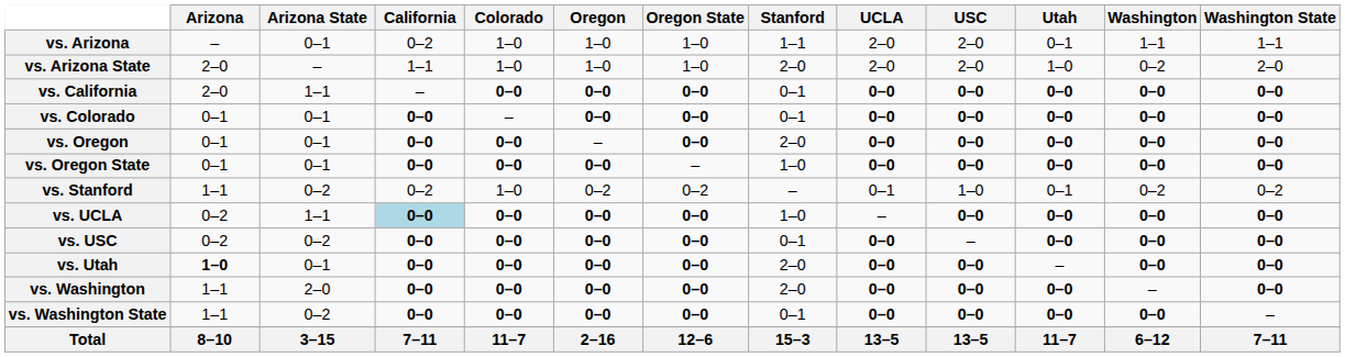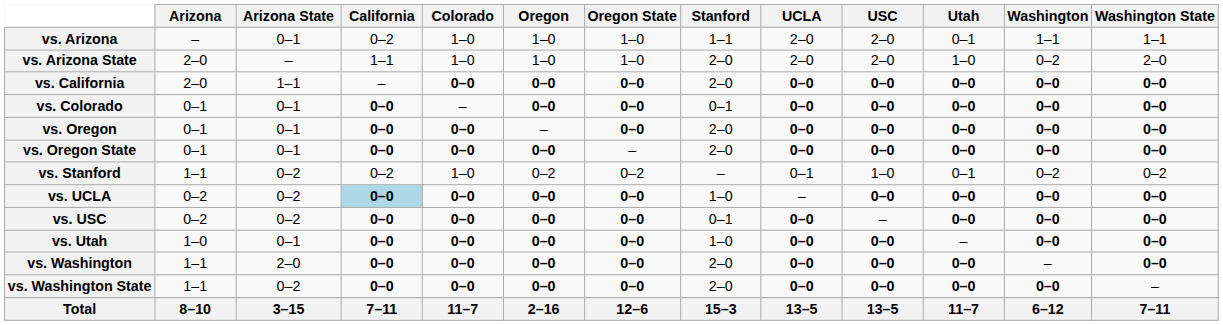vs. California | Stanford: 0–1 -> 2–0
vs. Oregon State | Stanford: 1–0 -> 2–0
vs. UCLA | Arizona State: 1–1 -> 0–2
vs. Utah | Arizona: bold -> normal
vs. Utah | Stanford: 2–0 -> 1–0
vs. Washington State | Stanford: 0–1 -> 2–0
